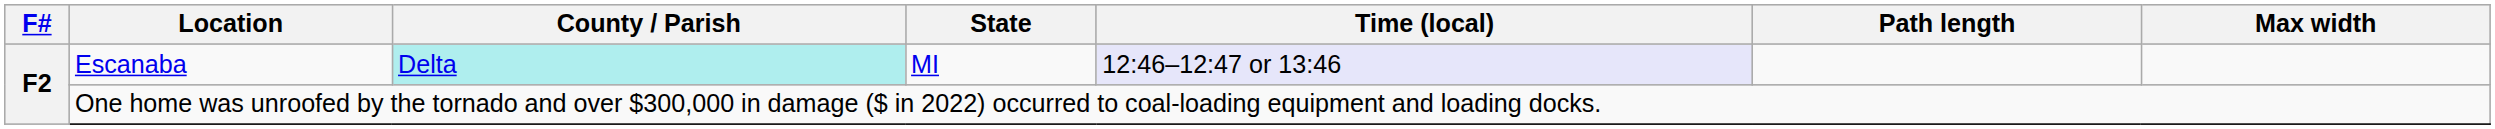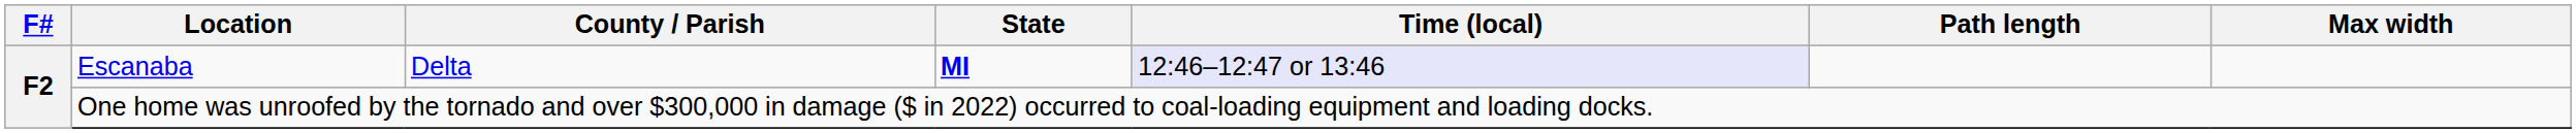Escanaba | County / Parish: paleturquoise background -> no background
Escanaba | State: normal -> bold
